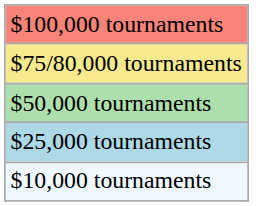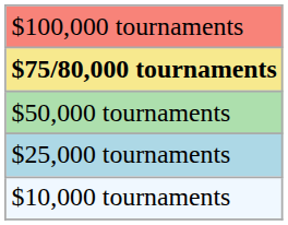row 2 | column 1: normal -> bold
